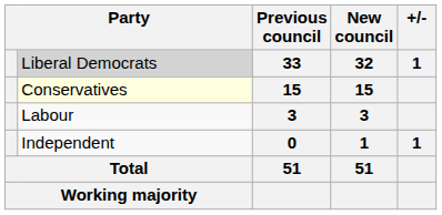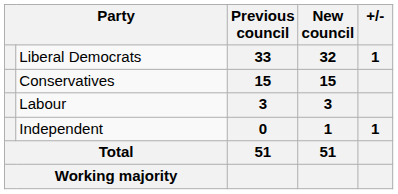Liberal Democrats | column 2: lightgrey background -> no background
Conservatives | column 2: lightyellow background -> no background
